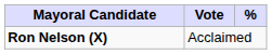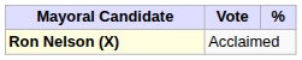Ron Nelson (X) | Mayoral Candidate: no background -> lightyellow background
